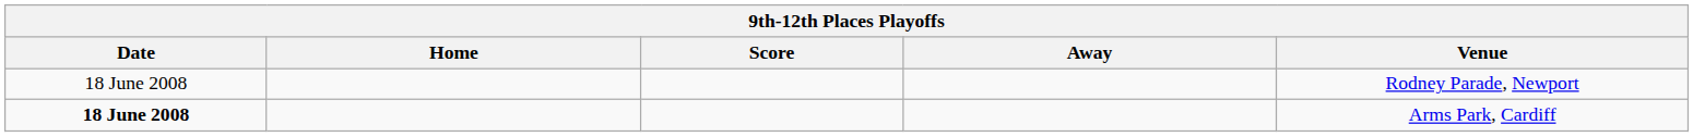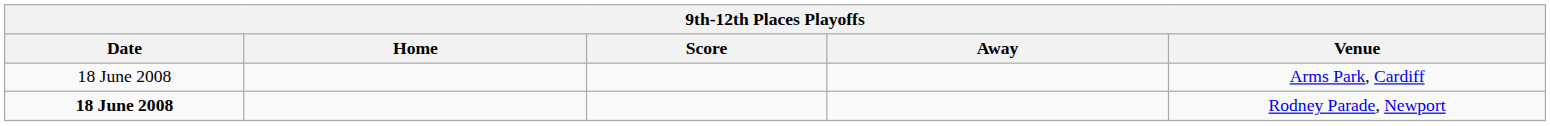row 3 | Venue: Rodney Parade, Newport -> Arms Park, Cardiff
row 4 | Venue: Arms Park, Cardiff -> Rodney Parade, Newport
